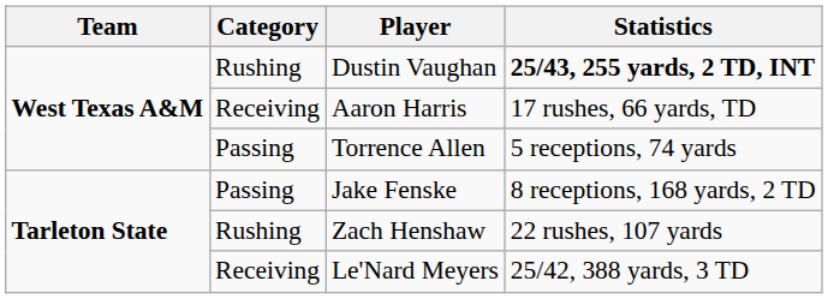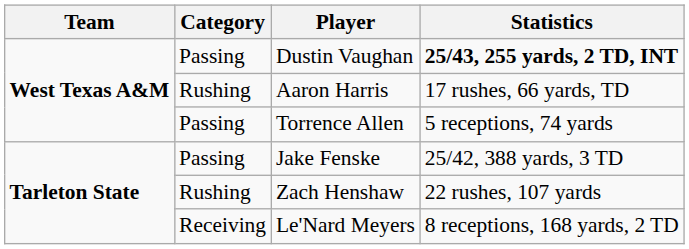Dustin Vaughan | Category: Rushing -> Passing
Aaron Harris | Category: Receiving -> Rushing
Jake Fenske | Statistics: 8 receptions, 168 yards, 2 TD -> 25/42, 388 yards, 3 TD
Le'Nard Meyers | Statistics: 25/42, 388 yards, 3 TD -> 8 receptions, 168 yards, 2 TD
